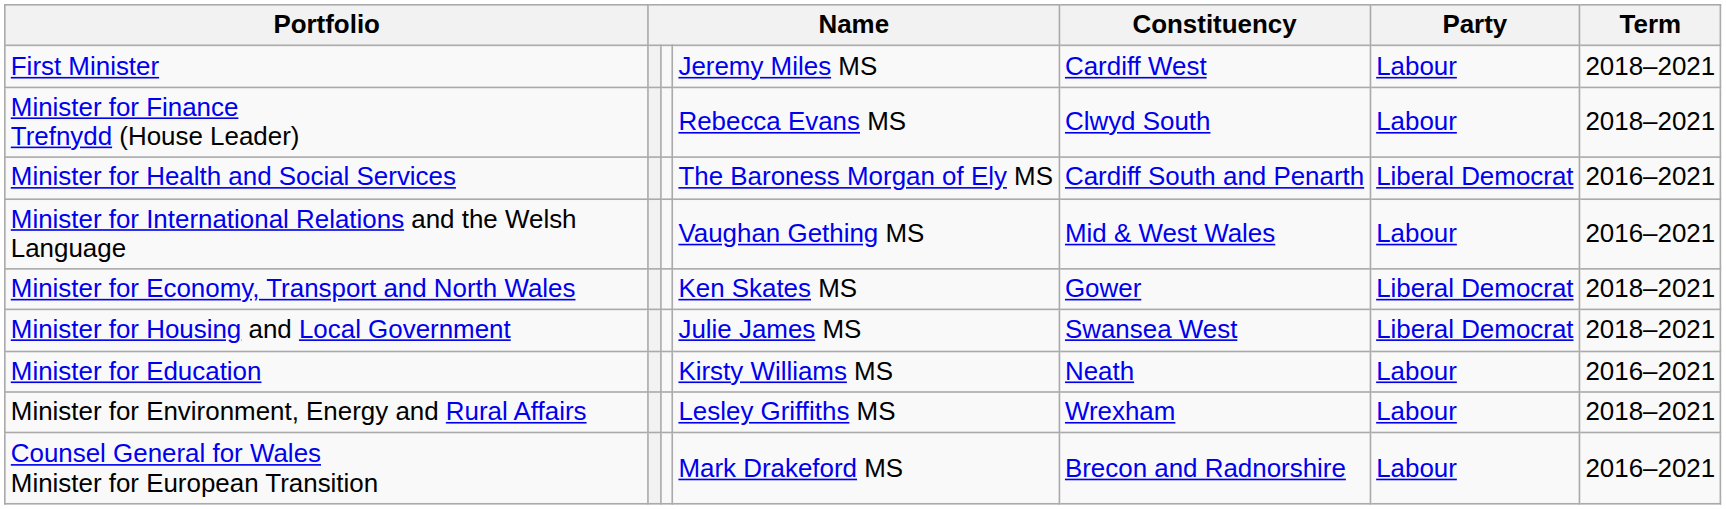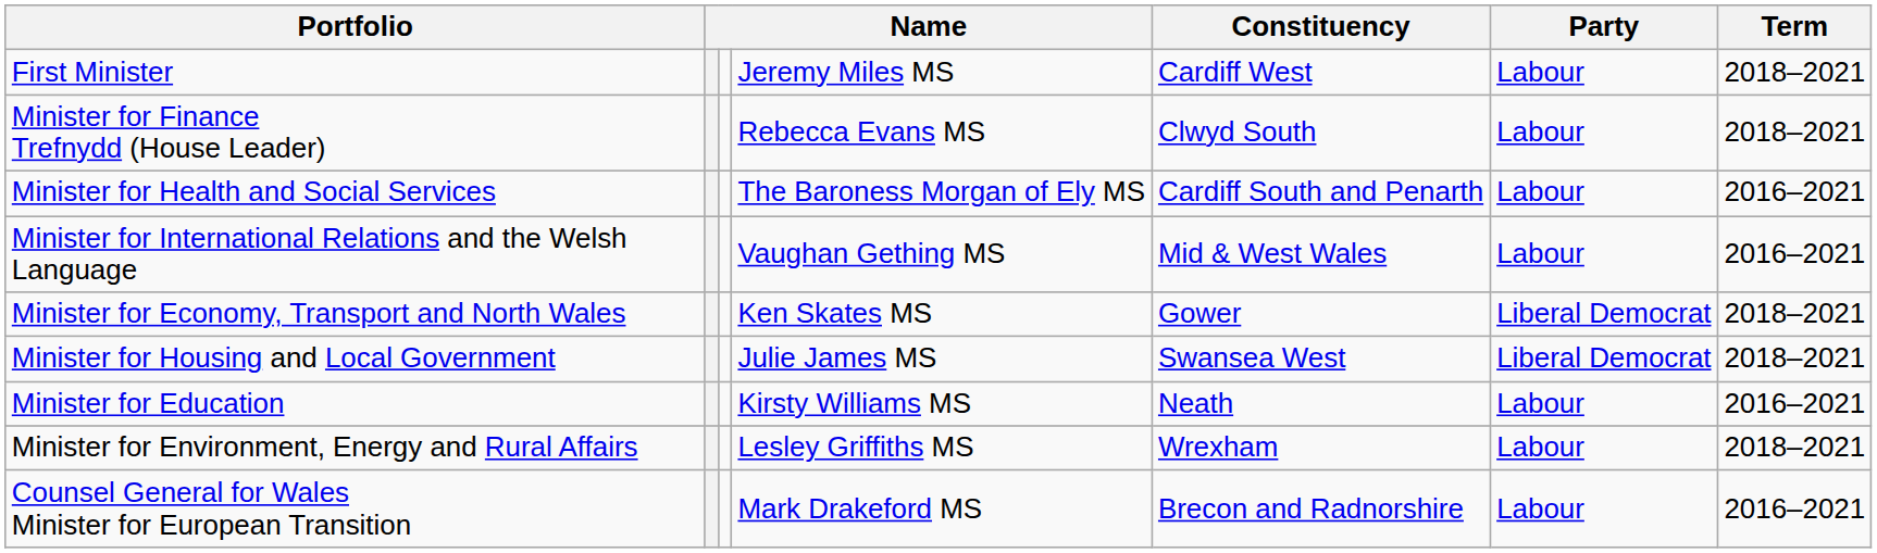Minister for Health and Social Services | Party: Liberal Democrat -> Labour
